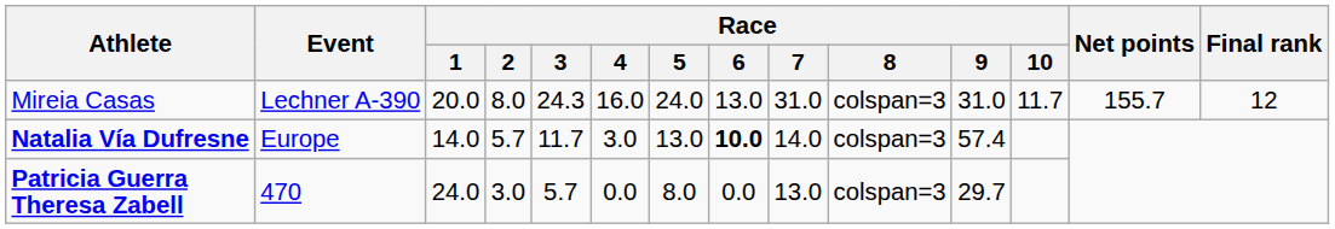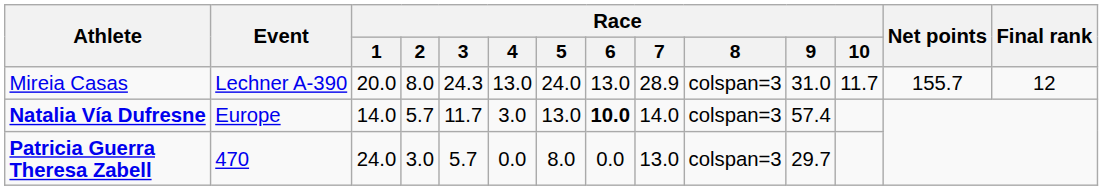Mireia Casas | Race / 4: 16.0 -> 13.0
Mireia Casas | Race / 7: 31.0 -> 28.9
